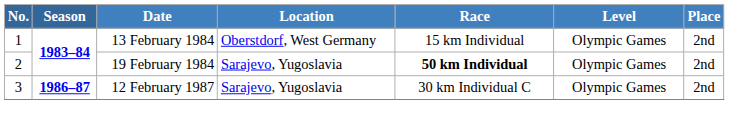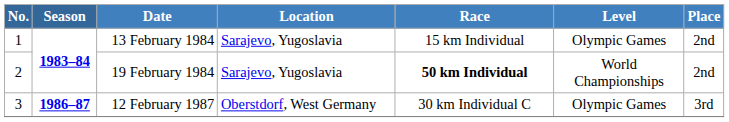13 February 1984 | Location: Oberstdorf, West Germany -> Sarajevo, Yugoslavia
19 February 1984 | Level: Olympic Games -> World Championships
12 February 1987 | Location: Sarajevo, Yugoslavia -> Oberstdorf, West Germany
12 February 1987 | Place: 2nd -> 3rd
